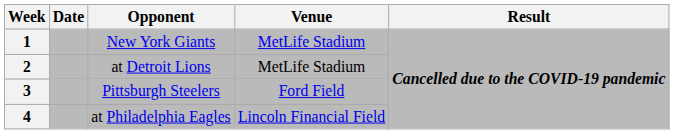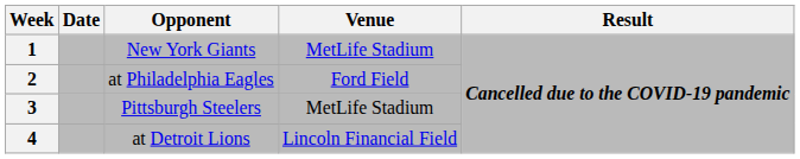2 | Opponent: at Detroit Lions -> at Philadelphia Eagles
2 | Venue: MetLife Stadium -> Ford Field
3 | Venue: Ford Field -> MetLife Stadium
4 | Opponent: at Philadelphia Eagles -> at Detroit Lions
